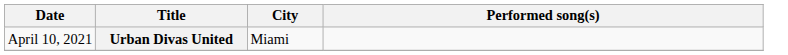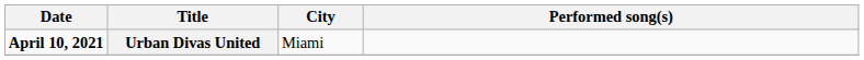Urban Divas United | Date: normal -> bold
